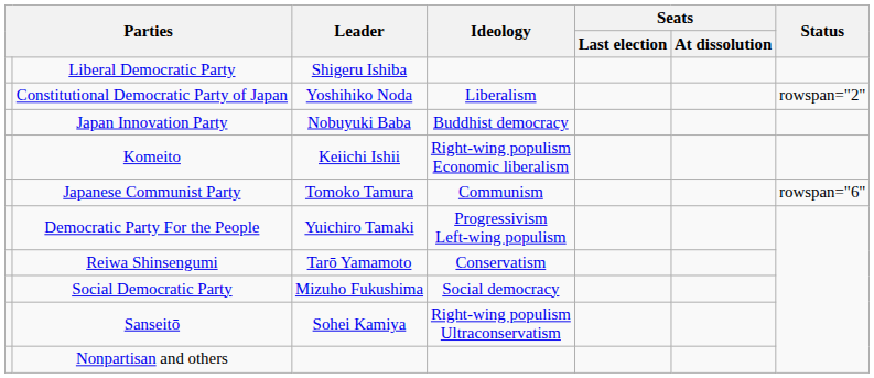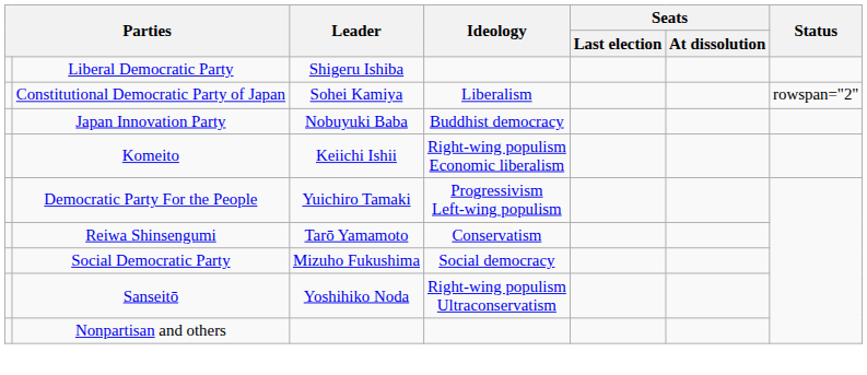Constitutional Democratic Party of Japan | Leader: Yoshihiko Noda -> Sohei Kamiya
- row: Japanese Communist Party | Tomoko Tamura | Communism | rowspan="6"
Sanseitō | Leader: Sohei Kamiya -> Yoshihiko Noda
